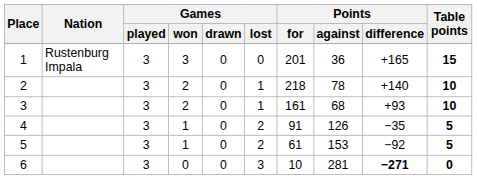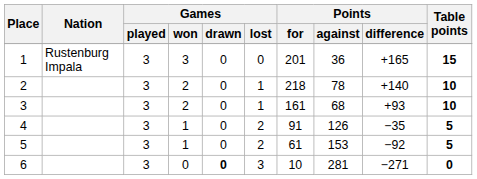6 | Games / drawn: normal -> bold
6 | Points / difference: bold -> normal
